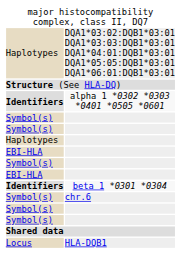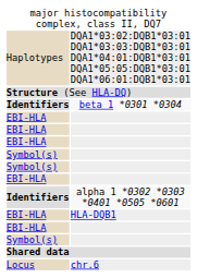row 4 | column 2: alpha 1 *0302 *0303 *0401 *0505 *0601 -> beta 1 *0301 *0304
row 5 | column 1: Symbol(s) -> EBI-HLA
row 6 | column 1: Symbol(s) -> EBI-HLA
row 7 | column 1: Haplotypes -> EBI-HLA
row 8 | column 1: EBI-HLA -> Symbol(s)
row 11 | column 2: beta 1 *0301 *0304 -> alpha 1 *0302 *0303 *0401 *0505 *0601
row 12 | column 1: Symbol(s) -> EBI-HLA
row 12 | column 2: chr.6 -> HLA-DQB1
row 13 | column 1: Symbol(s) -> EBI-HLA
row 16 | column 2: HLA-DQB1 -> chr.6
